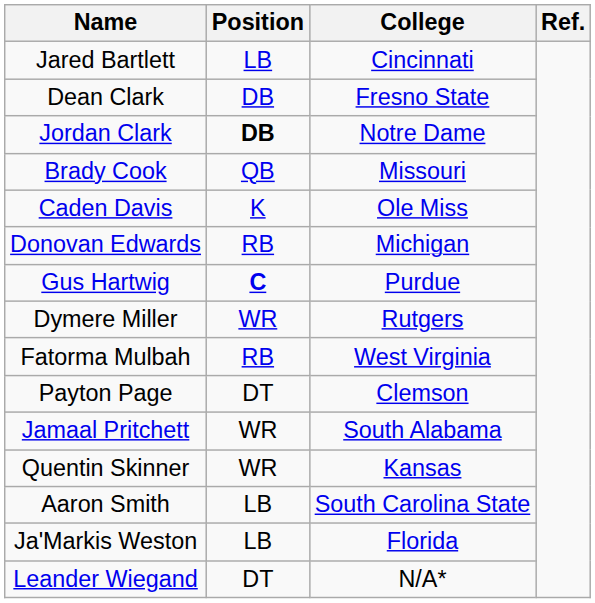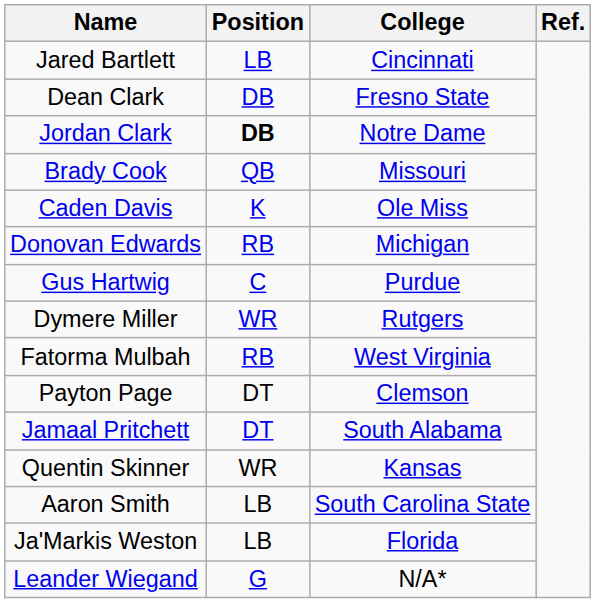Gus Hartwig | Position: bold -> normal
Jamaal Pritchett | Position: WR -> DT
Leander Wiegand | Position: DT -> G
